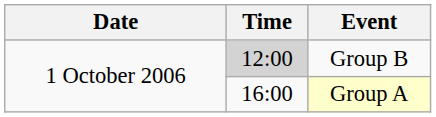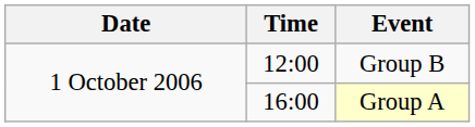Group B | Time: lightgrey background -> no background
